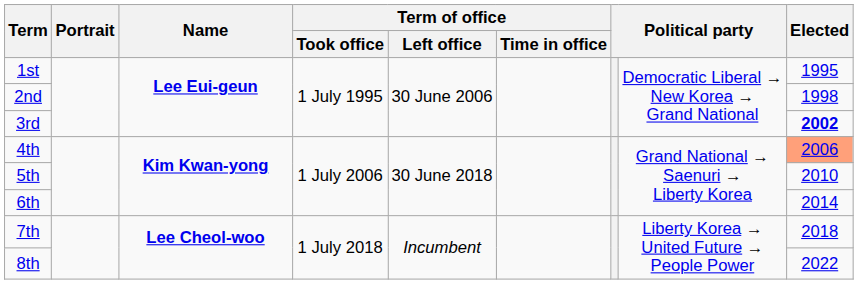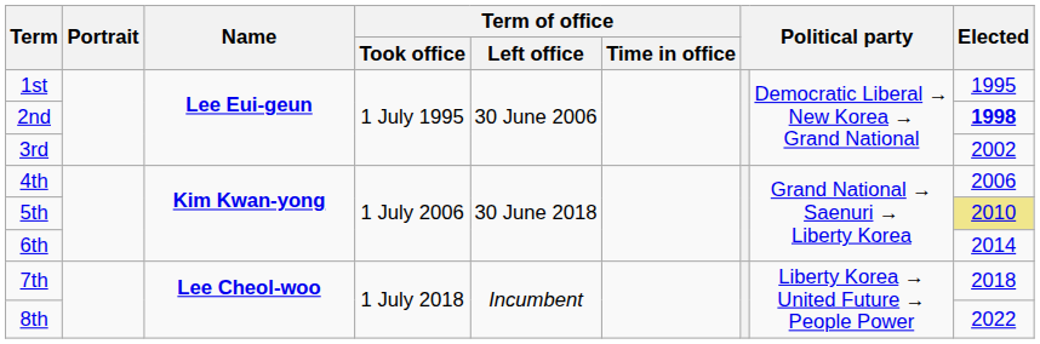2nd | Elected: normal -> bold
3rd | Elected: bold -> normal
4th | Elected: lightsalmon background -> no background
5th | Elected: no background -> khaki background
